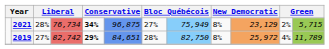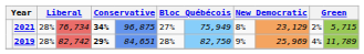2019 | column 3: 27% -> 28%
2019 | column 9: 8% -> 9%
2019 | column 10: 25,972 -> 25,969
